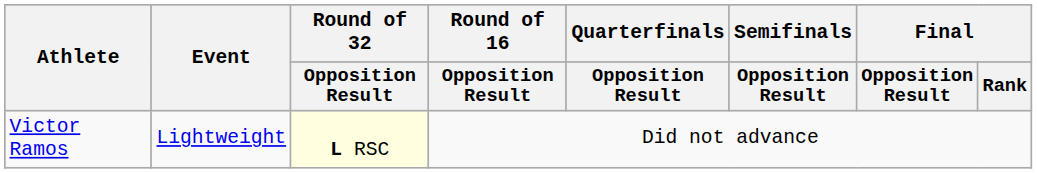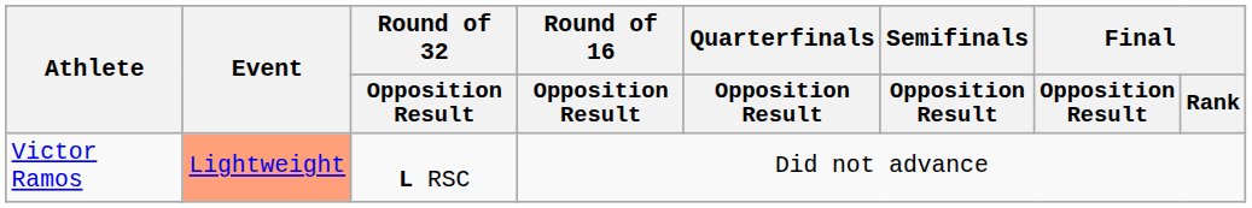Victor Ramos | Event: no background -> lightsalmon background
Victor Ramos | Round of 32 / Opposition Result: lightyellow background -> no background
